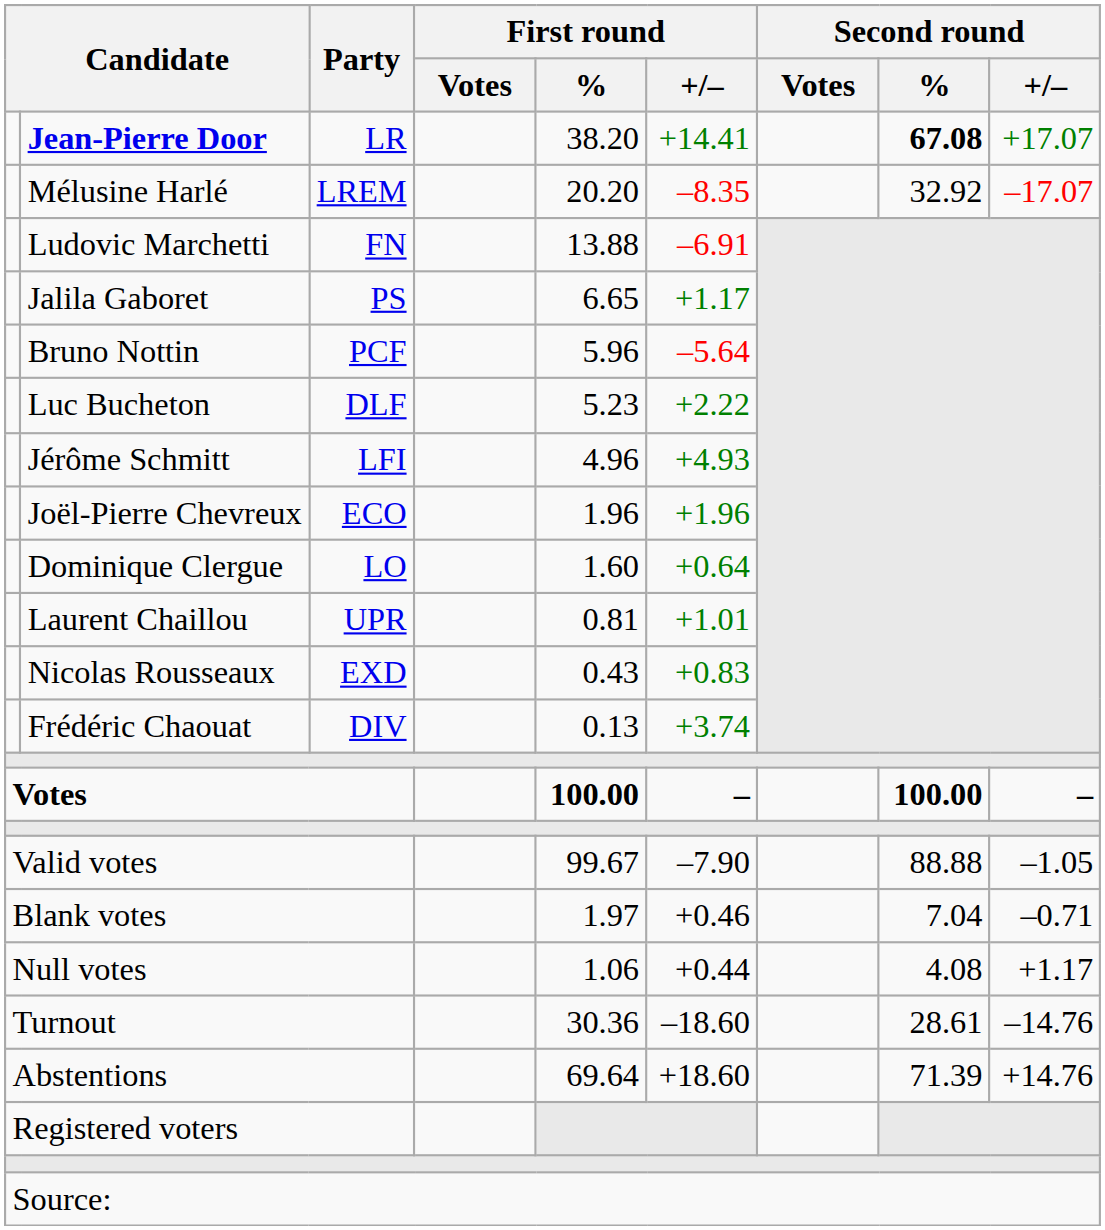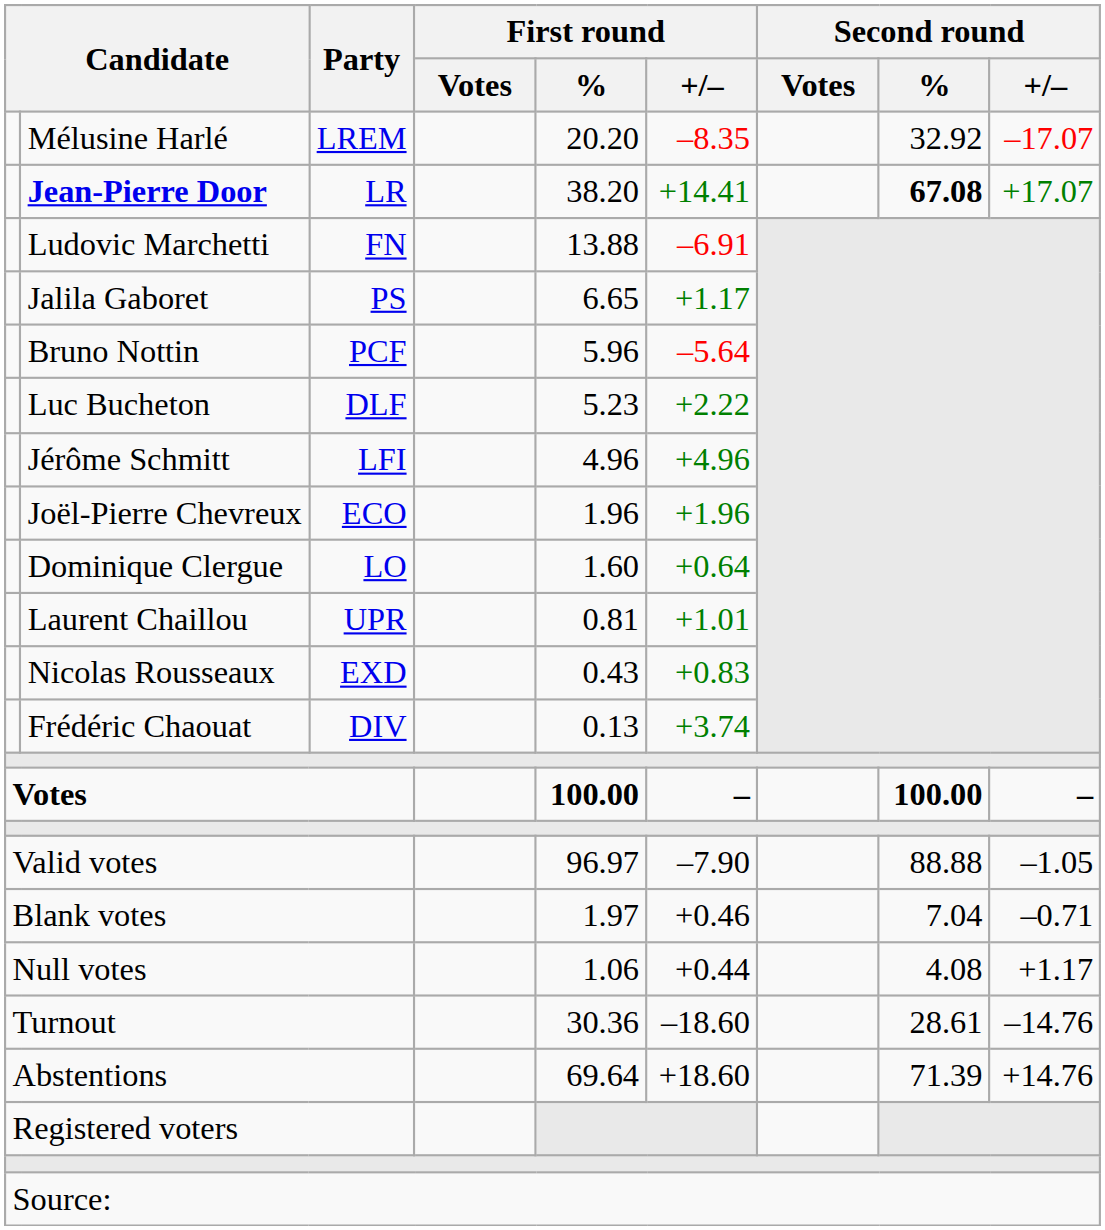rows swapped: Jean-Pierre Door <-> Mélusine Harlé
Jérôme Schmitt | First round / +/–: +4.93 -> +4.96
Valid votes | First round / %: 99.67 -> 96.97
